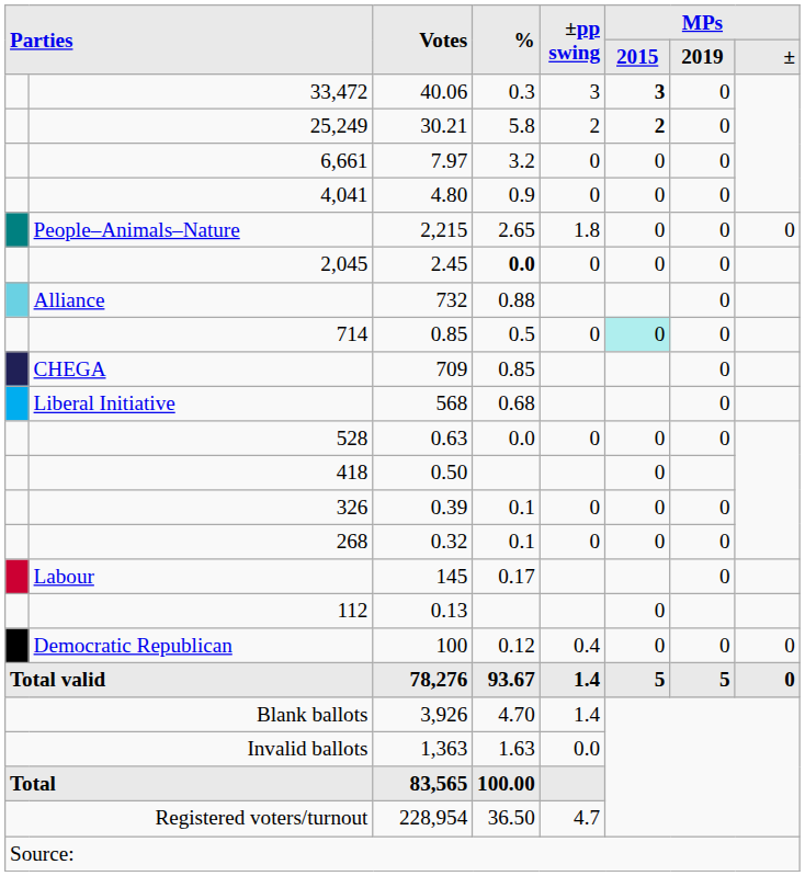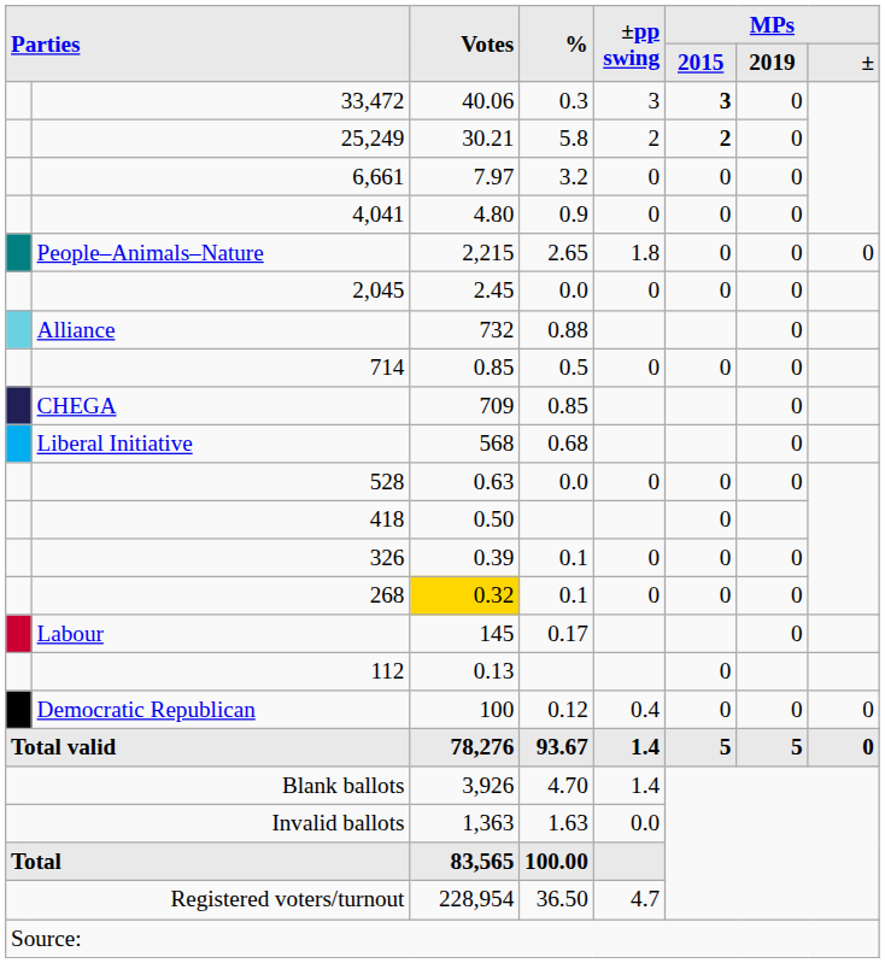2,045 | %: bold -> normal
714 | MPs / 2015: paleturquoise background -> no background
268 | Votes: no background -> gold background
